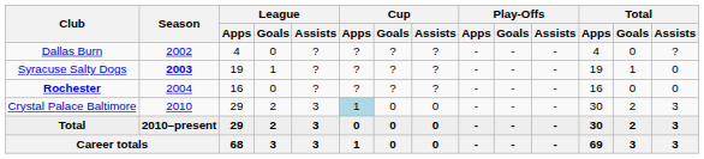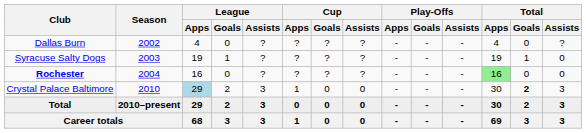Syracuse Salty Dogs | Season: bold -> normal
Rochester | Total / Apps: no background -> lightgreen background
Crystal Palace Baltimore | League / Apps: no background -> lightblue background
Crystal Palace Baltimore | Cup / Apps: lightblue background -> no background
Crystal Palace Baltimore | Total / Goals: normal -> bold
